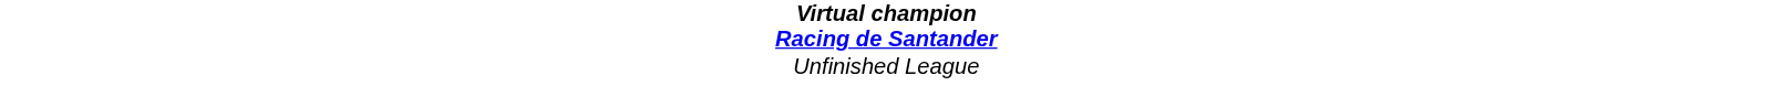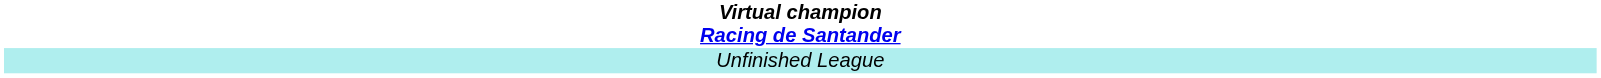row 2 | column 1: no background -> paleturquoise background
